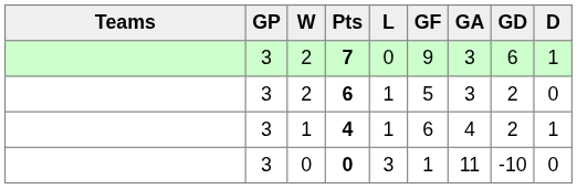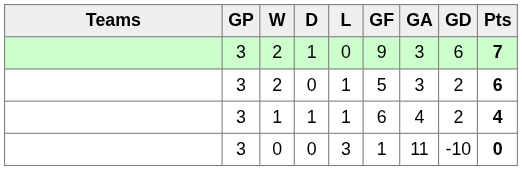columns swapped: D <-> Pts
